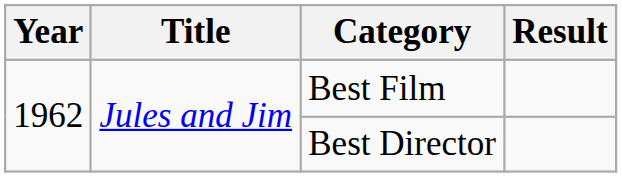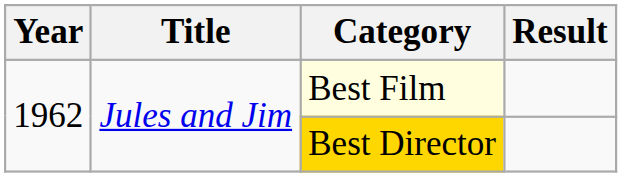Best Film | Category: no background -> lightyellow background
Best Director | Category: no background -> gold background
